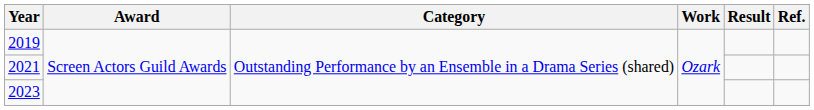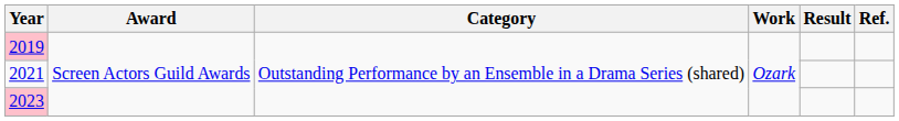2019 | Year: no background -> pink background
2023 | Year: no background -> pink background
